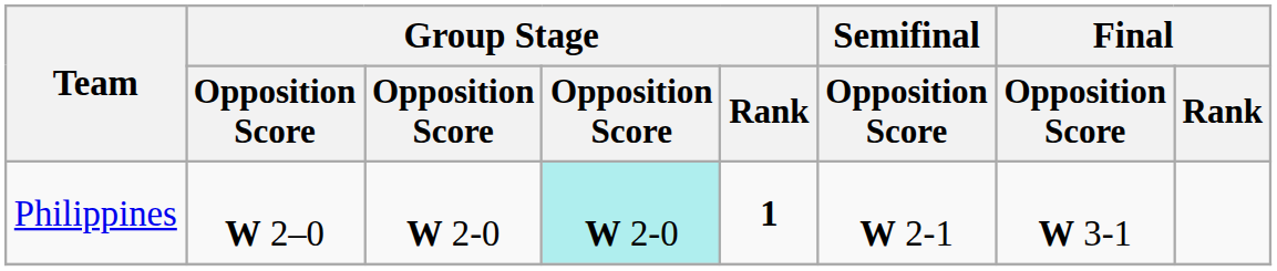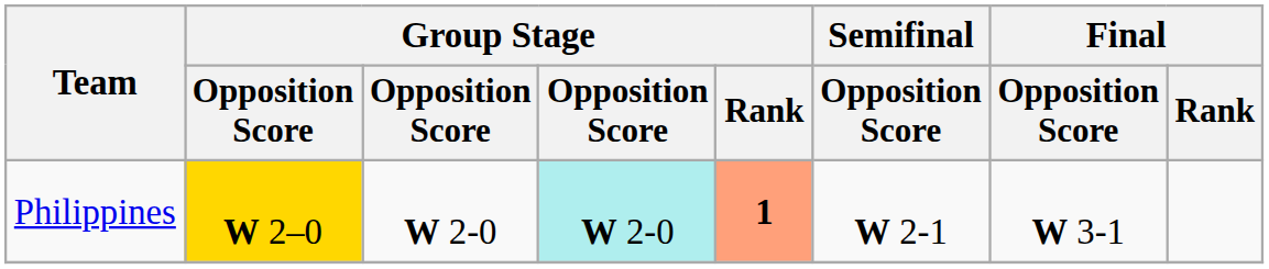Philippines | column 2: no background -> gold background
Philippines | Group Stage / Rank: no background -> lightsalmon background
